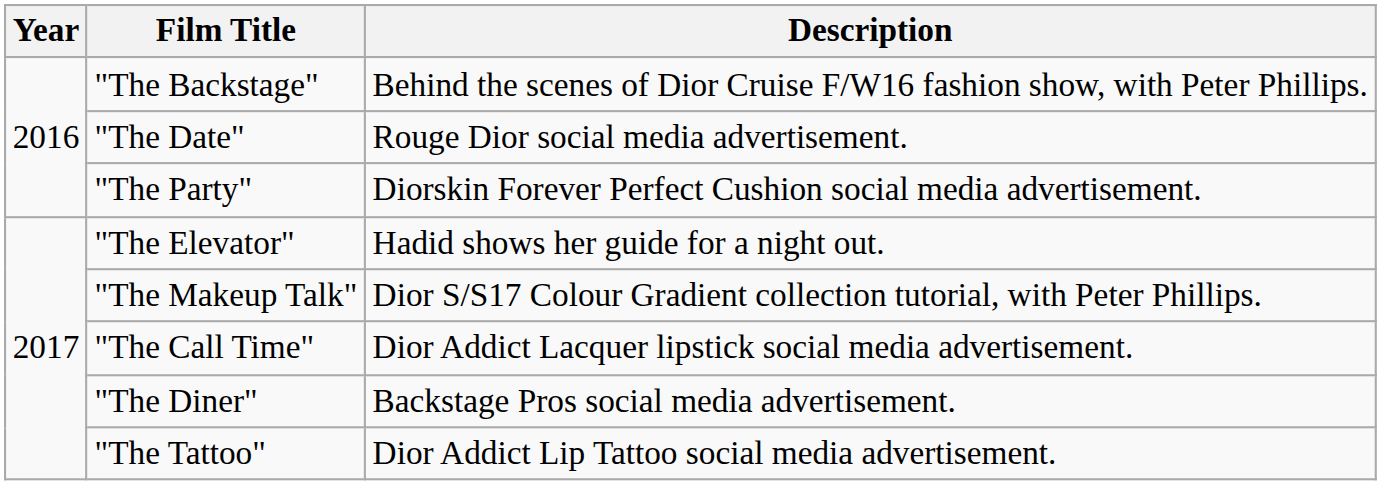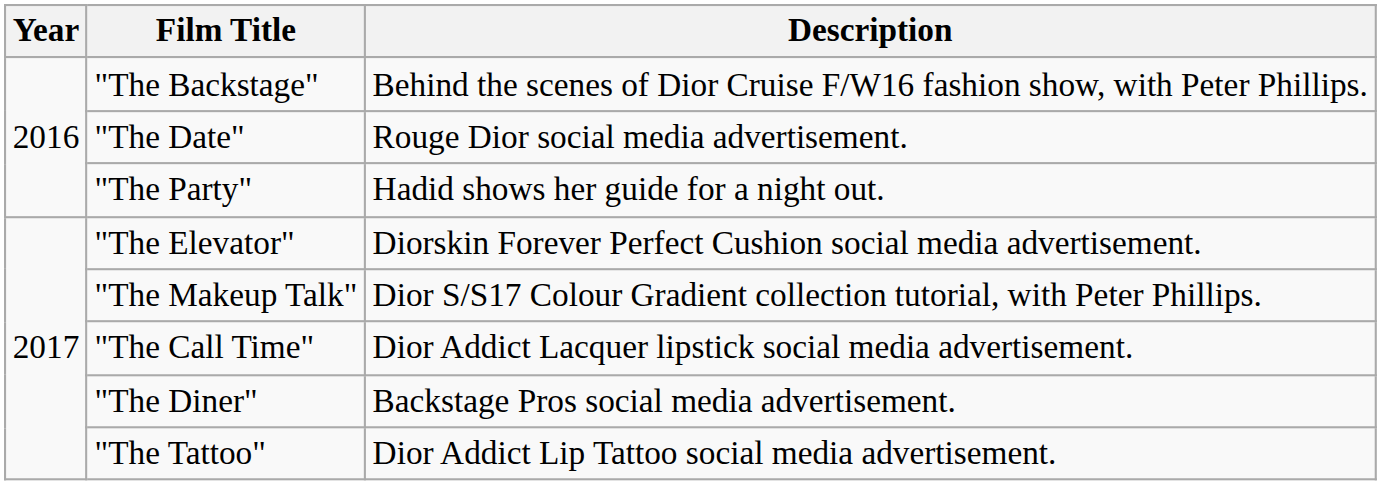"The Party" | Description: Diorskin Forever Perfect Cushion social media advertisement. -> Hadid shows her guide for a night out.
"The Elevator" | Description: Hadid shows her guide for a night out. -> Diorskin Forever Perfect Cushion social media advertisement.
